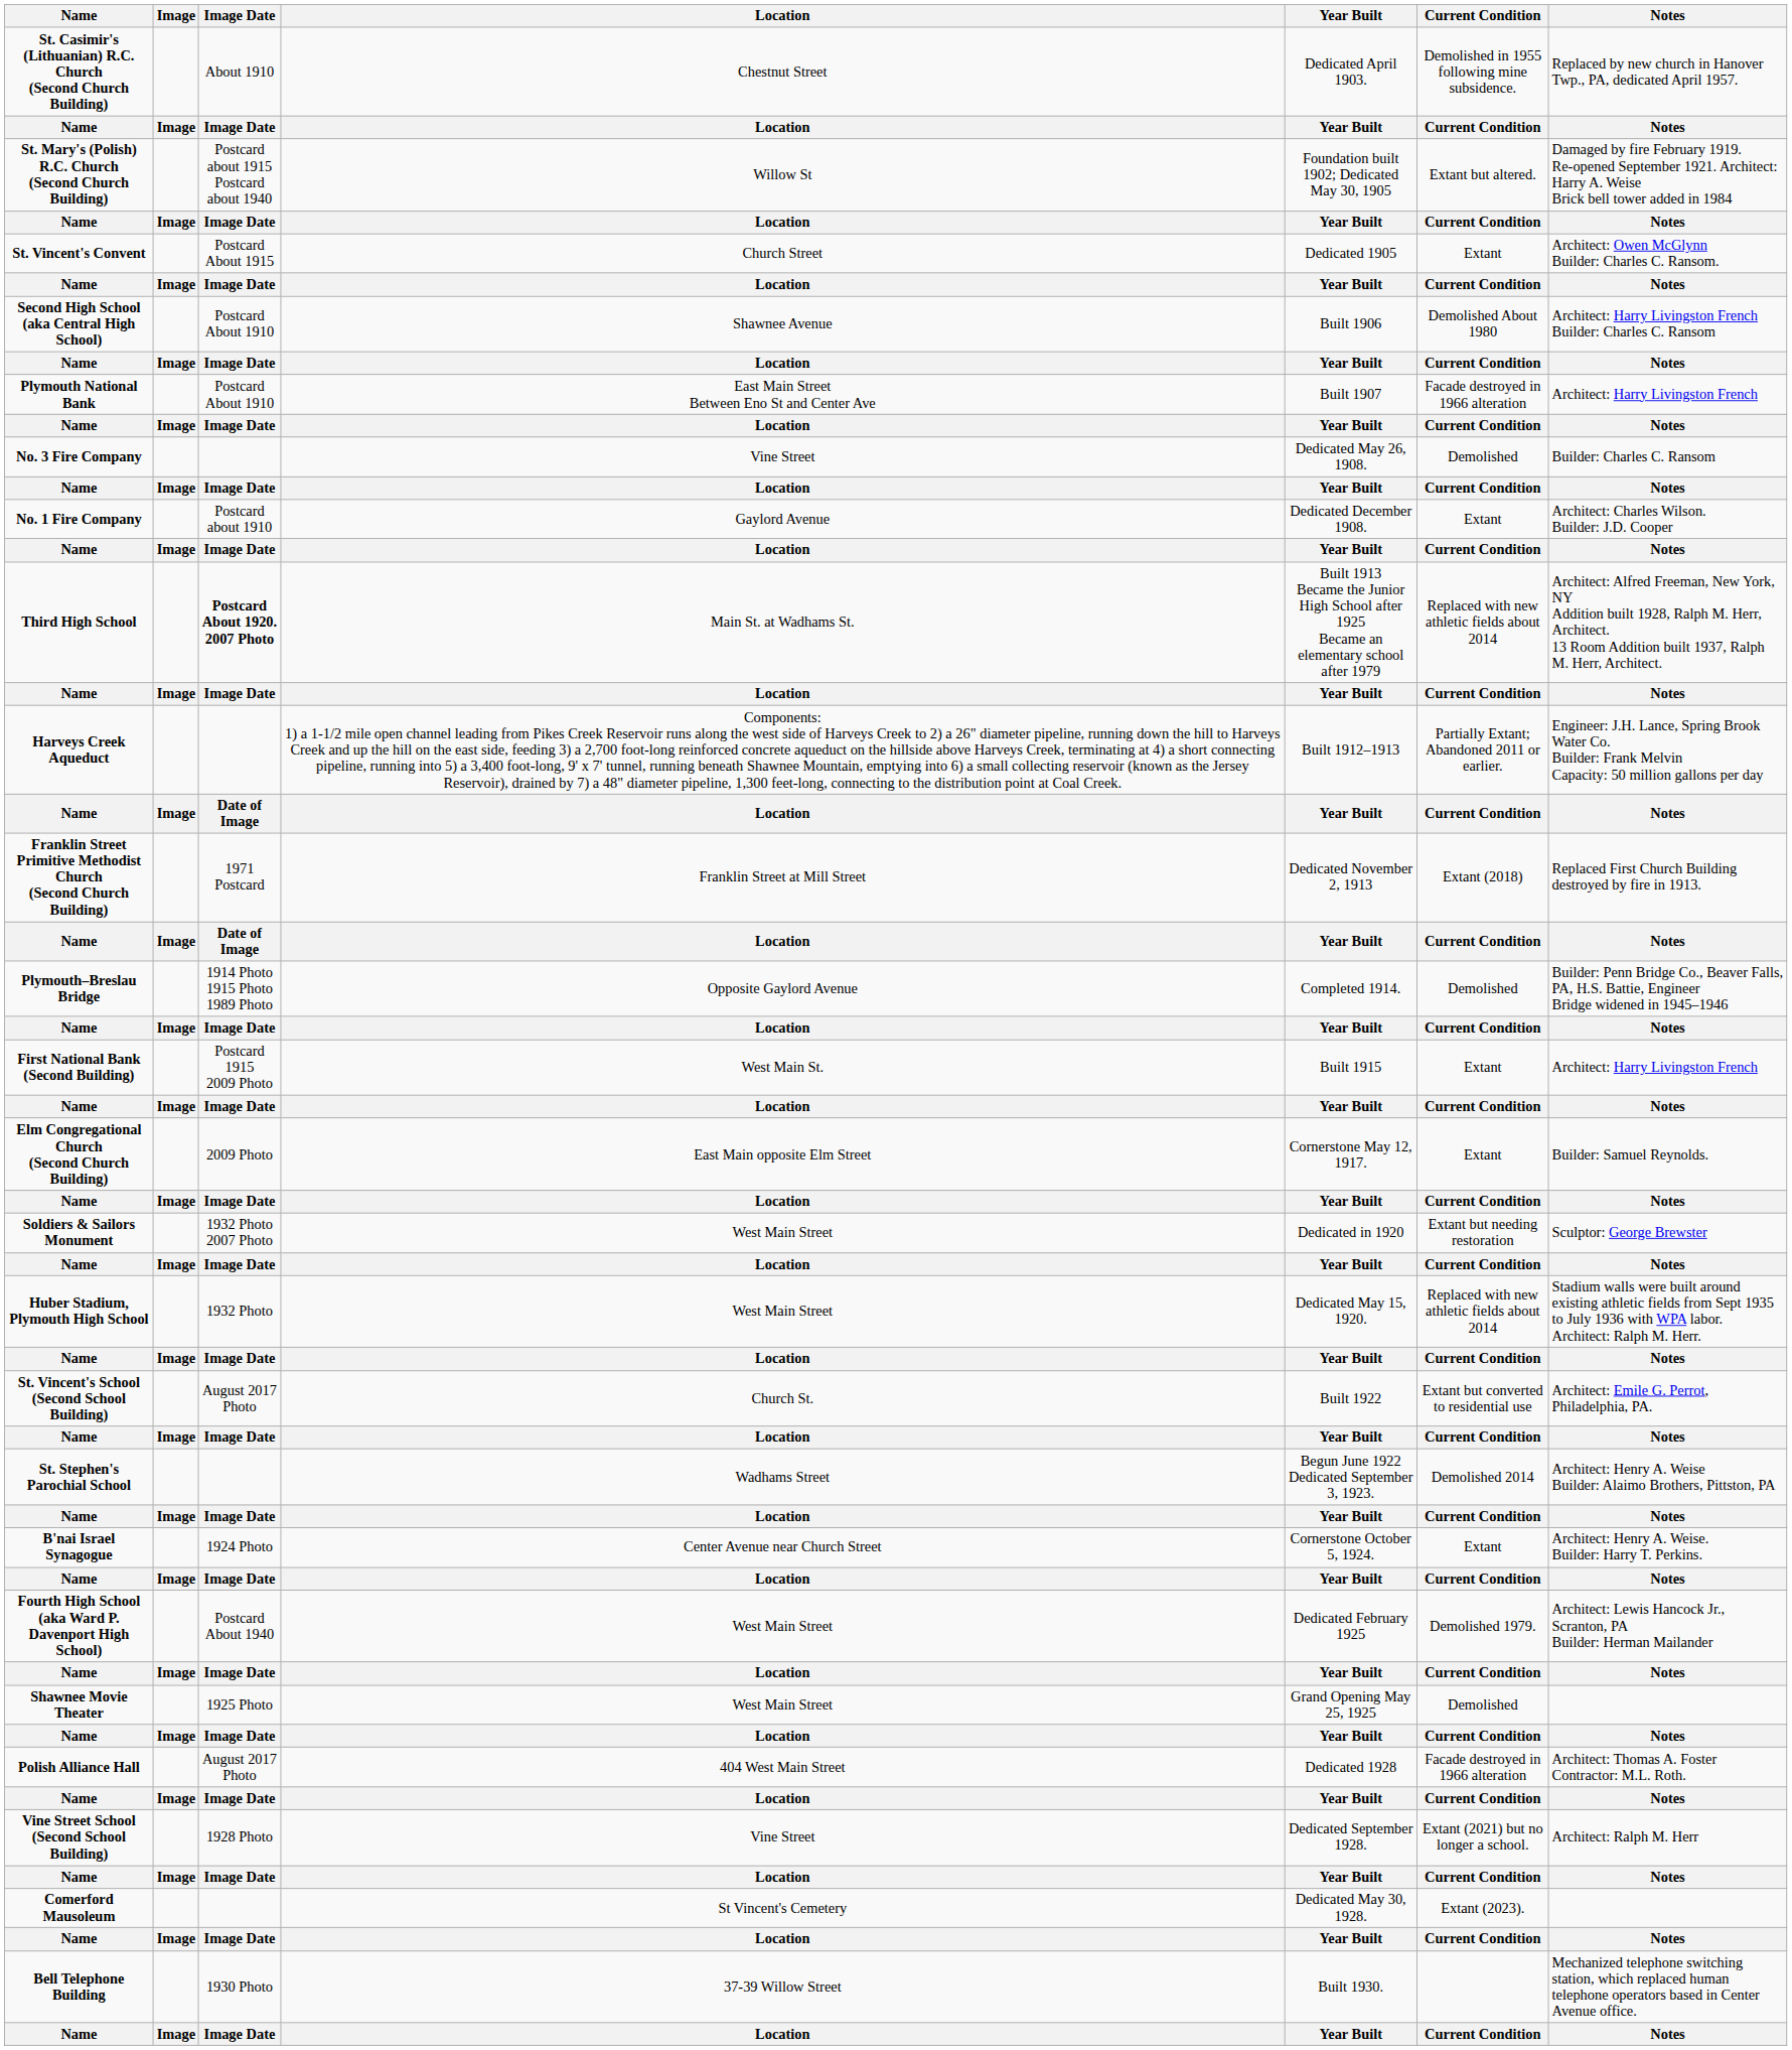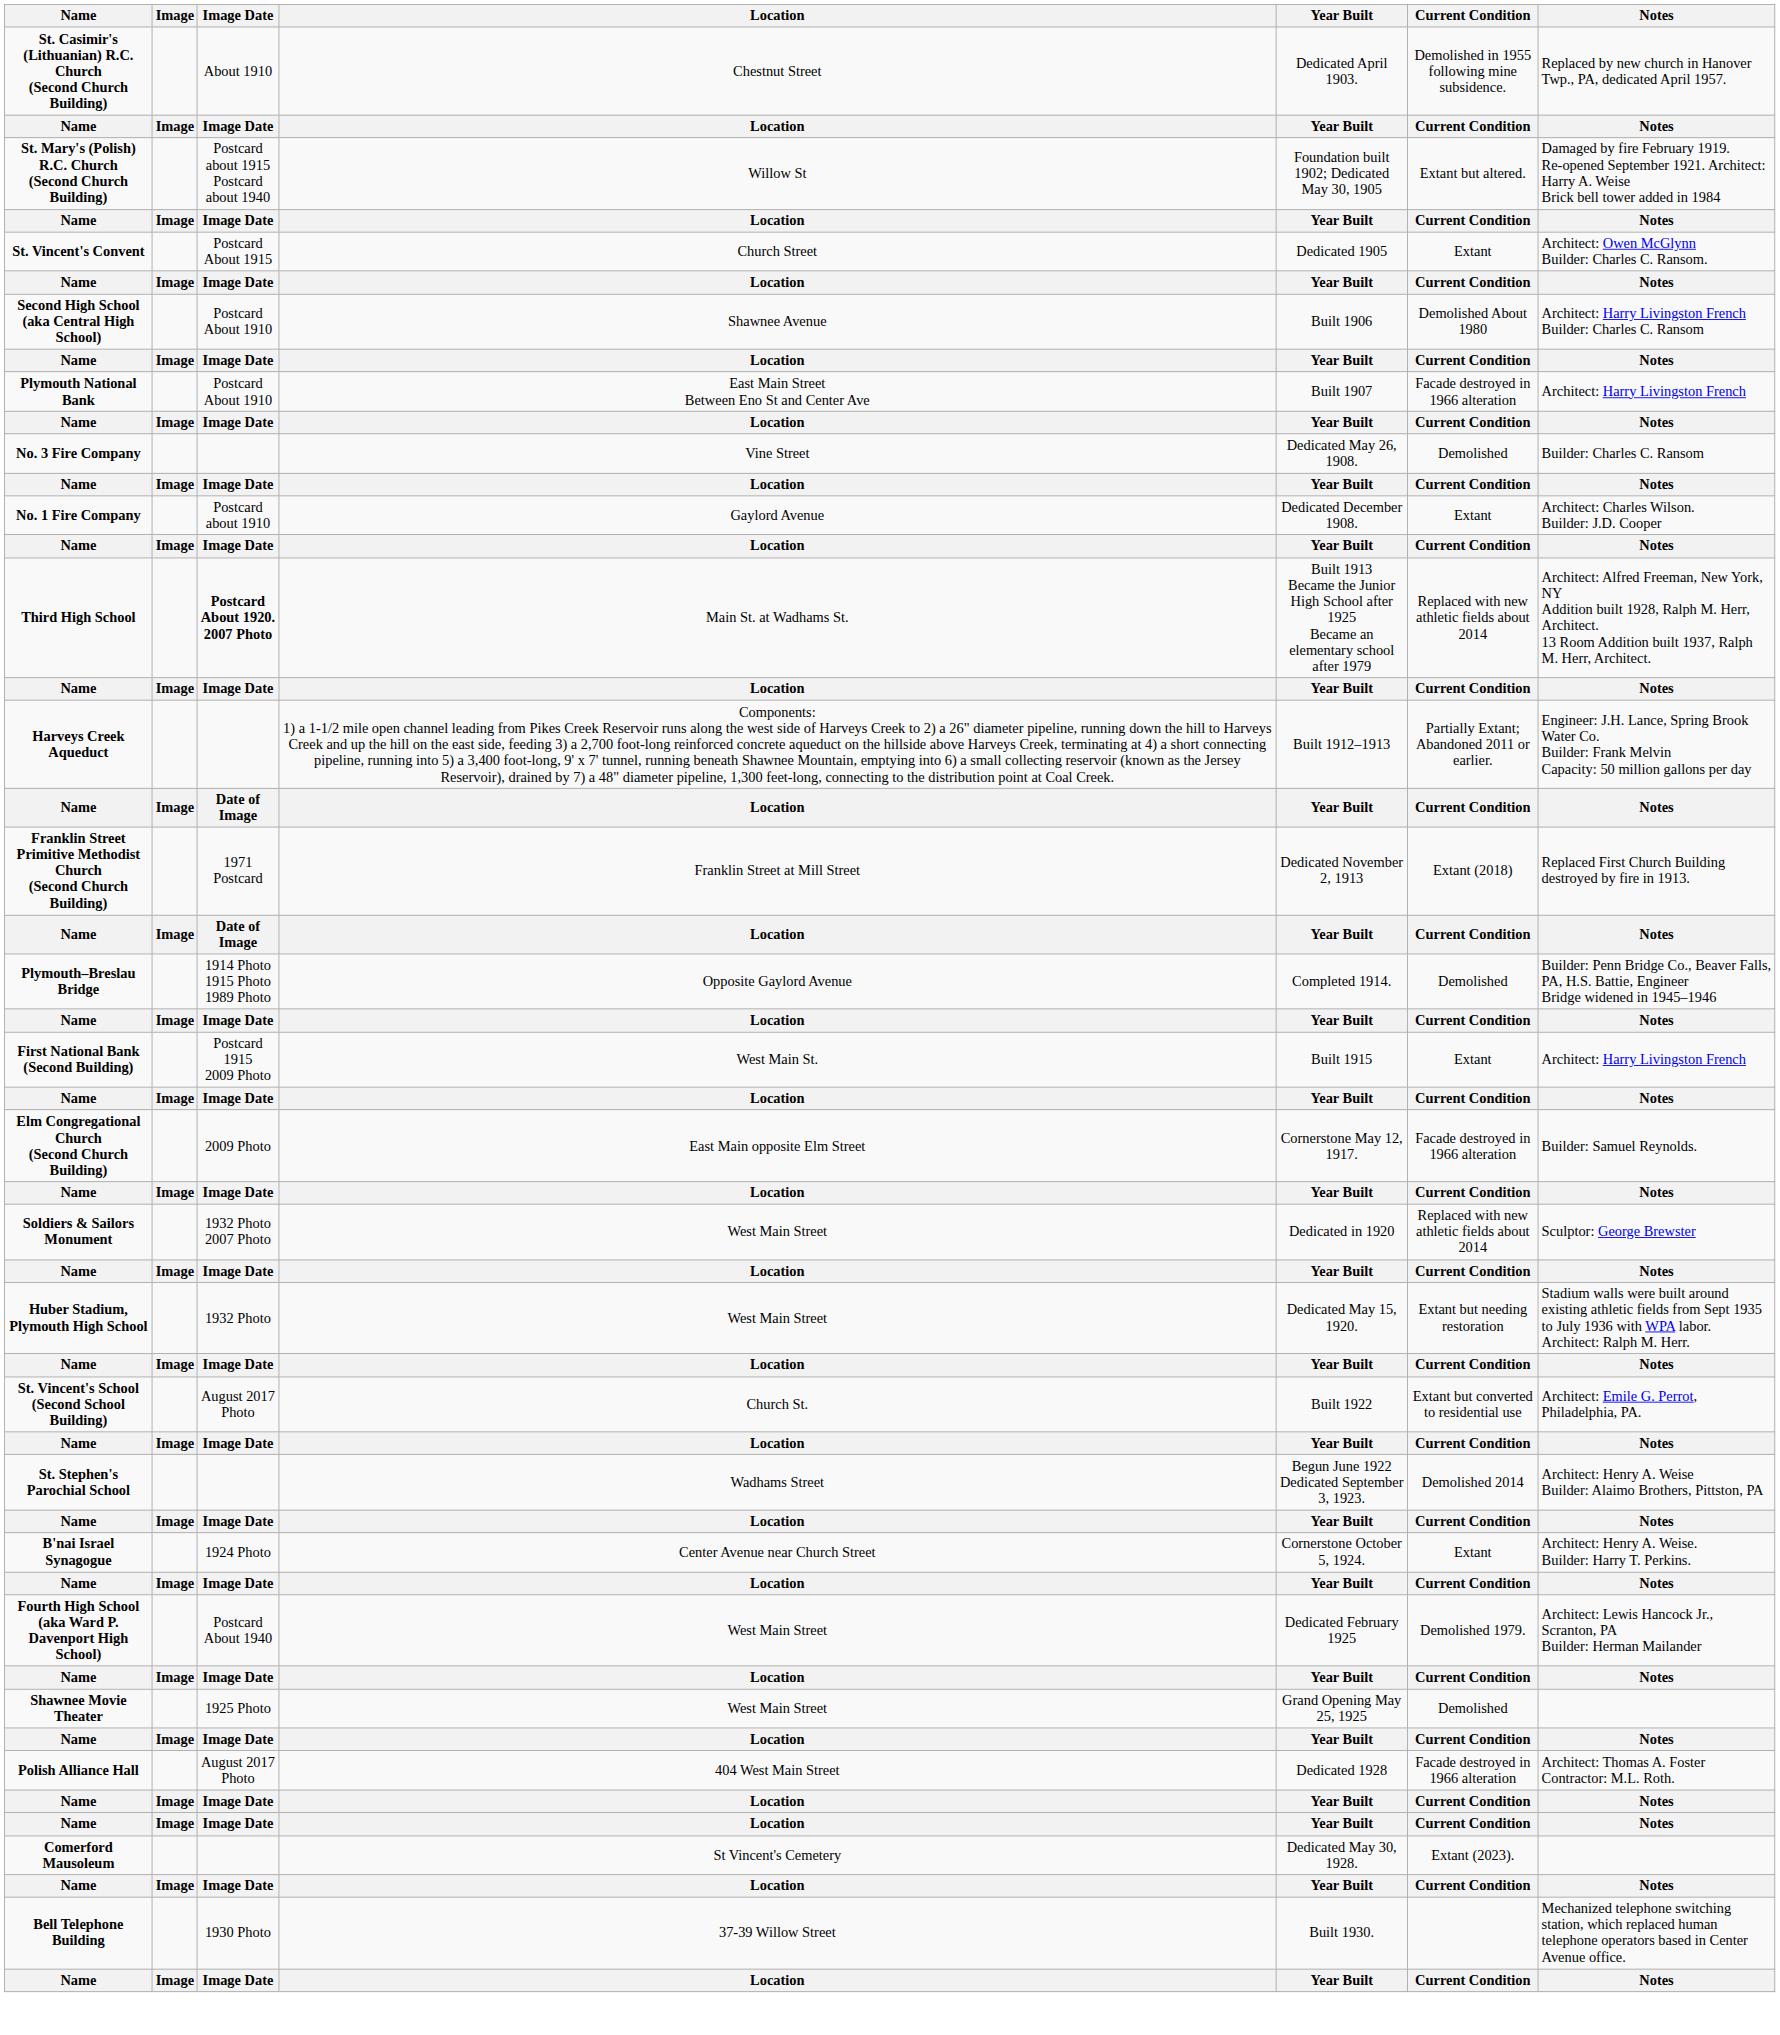Elm Congregational Church (Second Church Building) | Current Condition: Extant -> Facade destroyed in 1966 alteration
Soldiers & Sailors Monument | Current Condition: Extant but needing restoration -> Replaced with new athletic fields about 2014
Huber Stadium, Plymouth High School | Current Condition: Replaced with new athletic fields about 2014 -> Extant but needing restoration
- row: Vine Street School (Second School Building) | 1928 Photo | Vine Street | Dedicated September 1928. | Extant (2021) but no longer a school. | Architect: Ralph M. Herr
